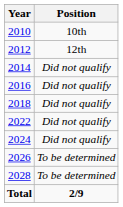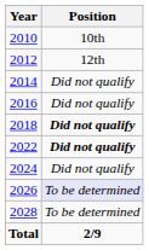2018 | Position: normal -> bold
2022 | Position: normal -> bold
2026 | Position: no background -> lavender background
